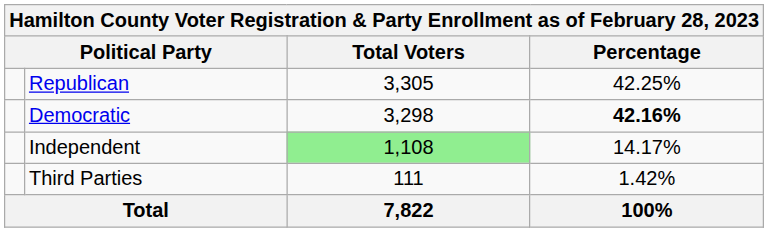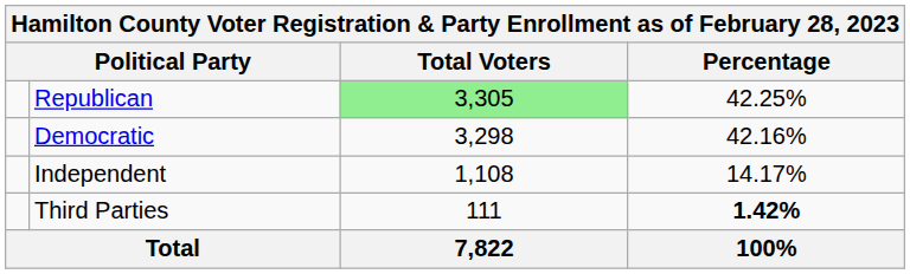Republican | Total Voters: no background -> lightgreen background
Democratic | Percentage: bold -> normal
Independent | Total Voters: lightgreen background -> no background
Third Parties | Percentage: normal -> bold
